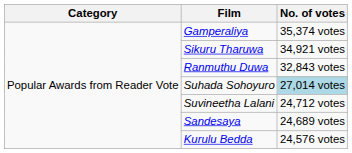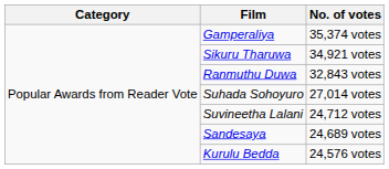Suhada Sohoyuro | No. of votes: lightblue background -> no background
